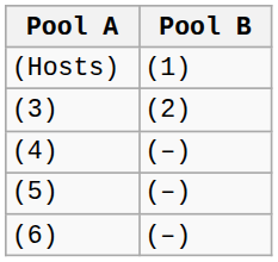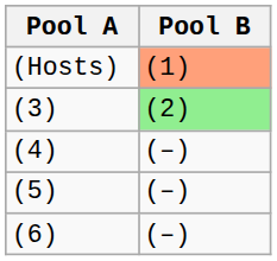(Hosts) | Pool B: no background -> lightsalmon background
(3) | Pool B: no background -> lightgreen background
